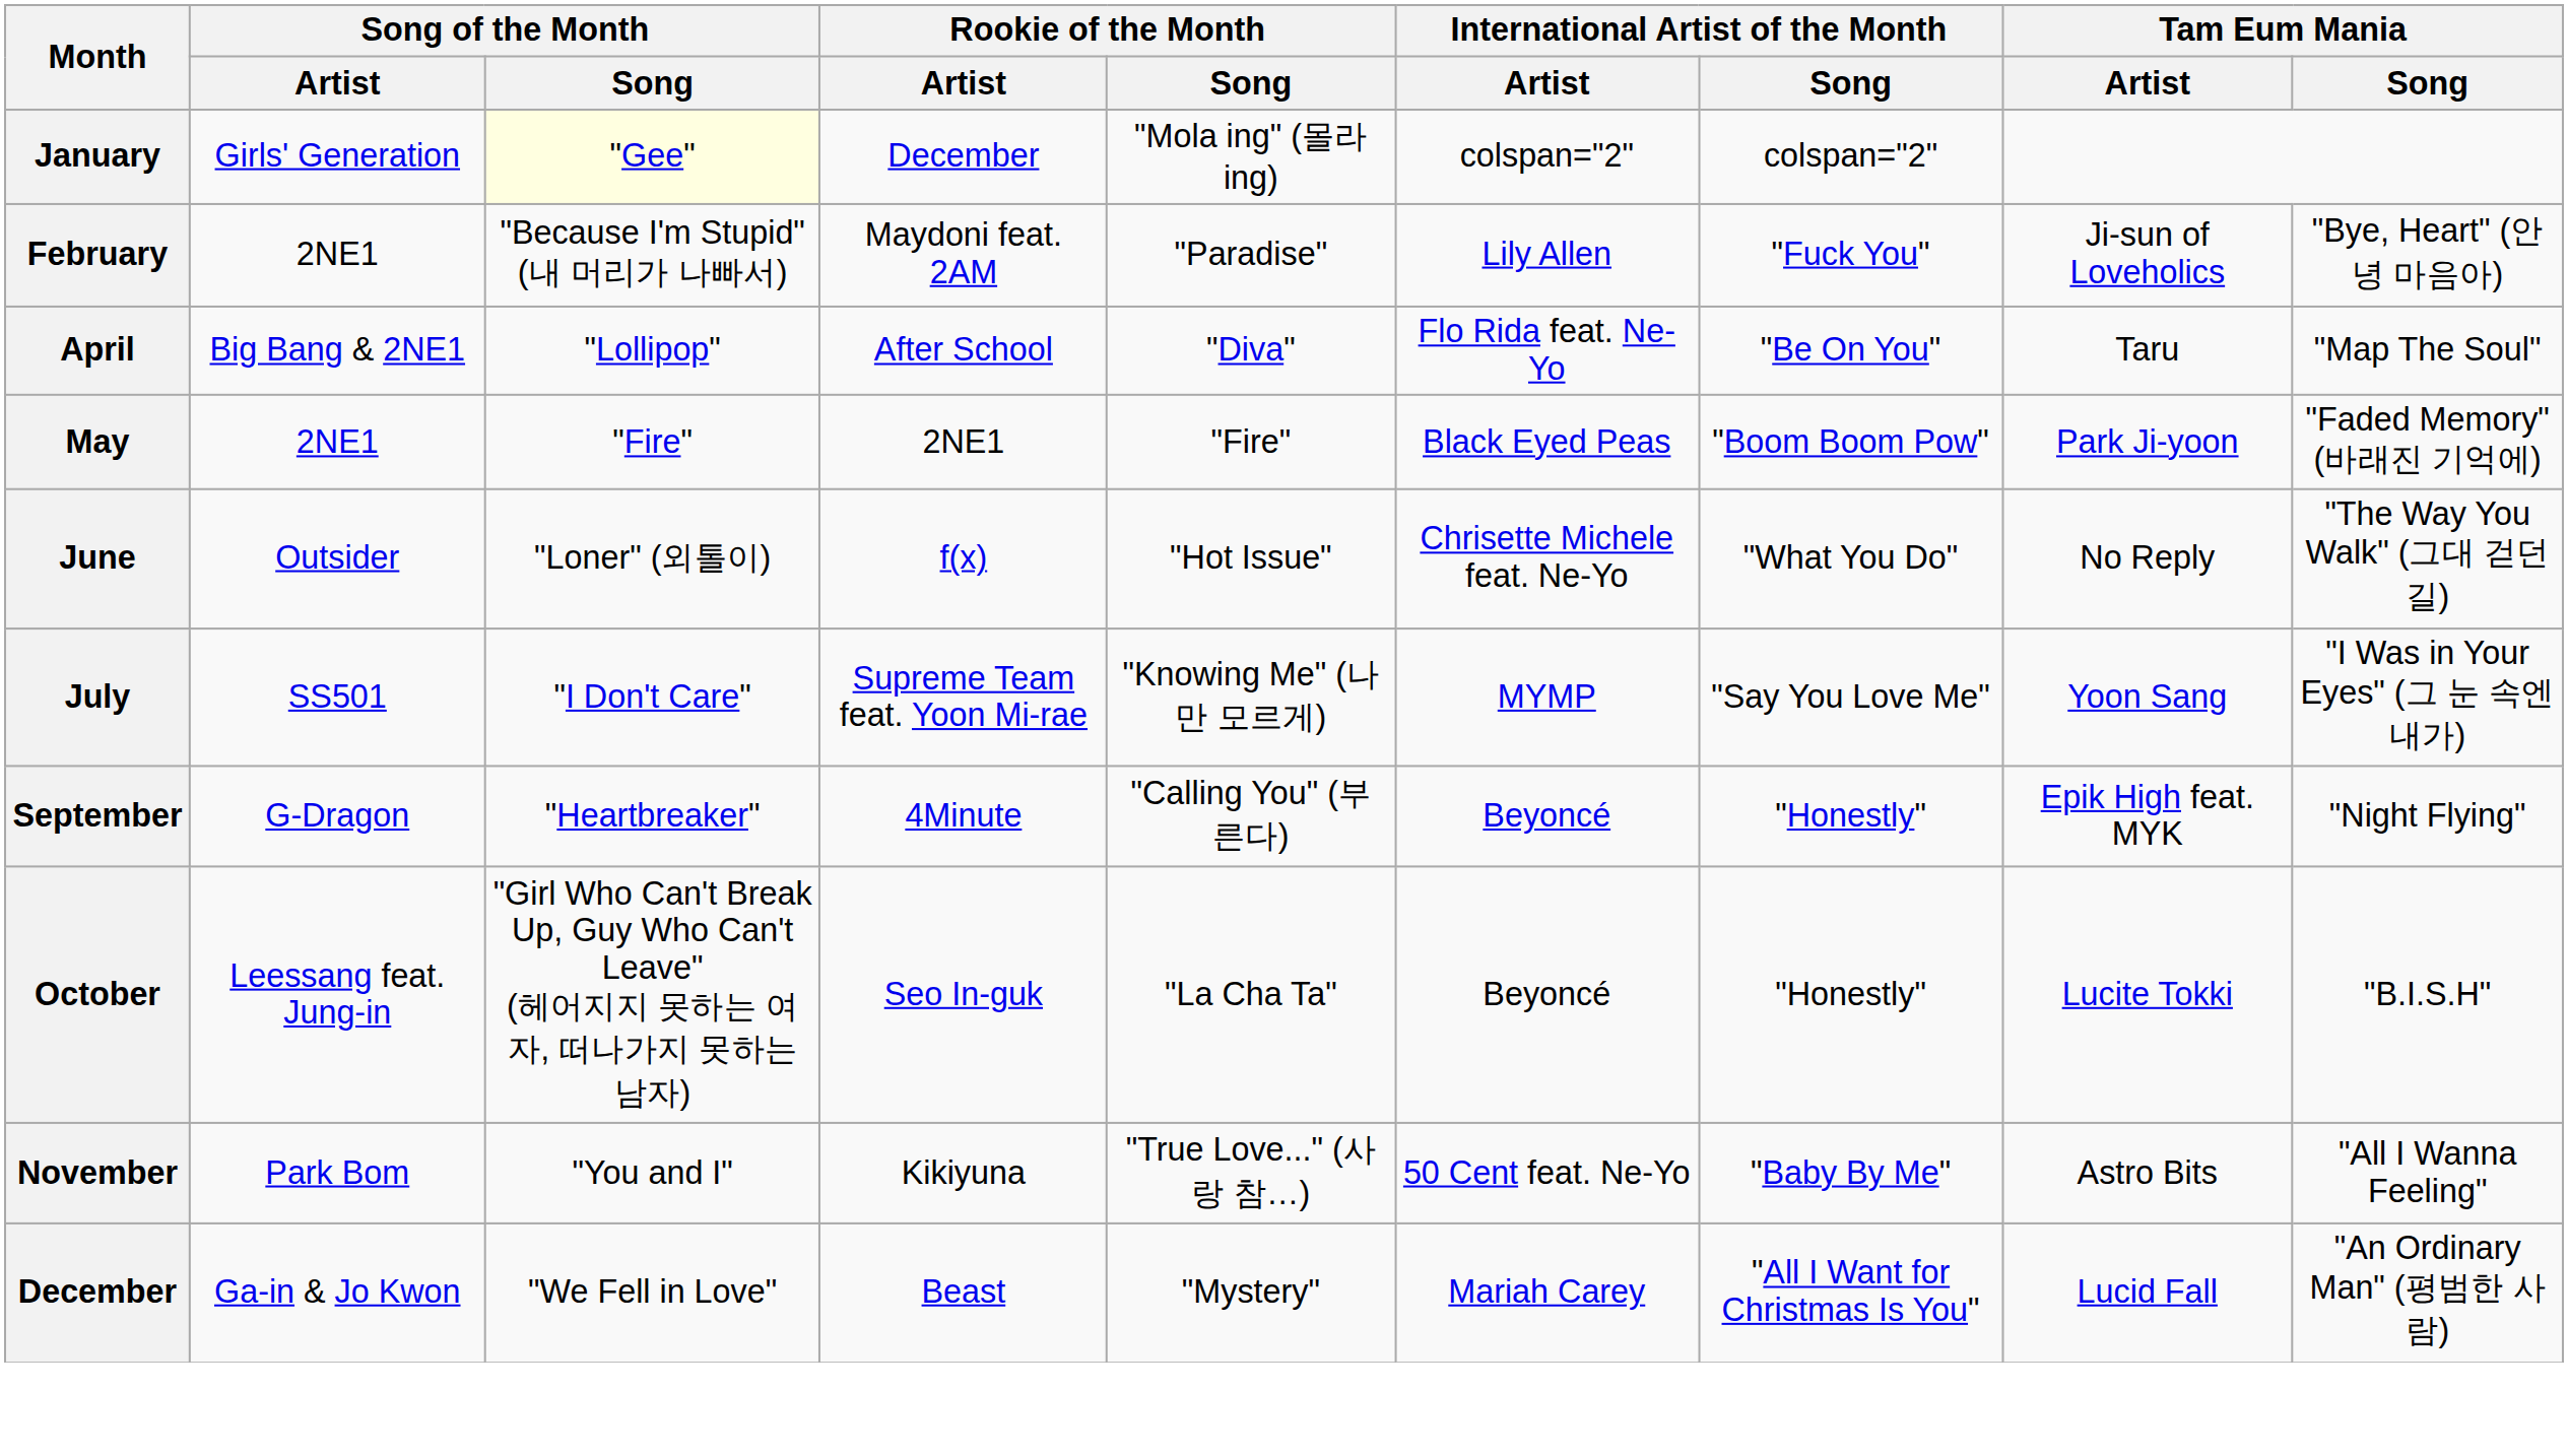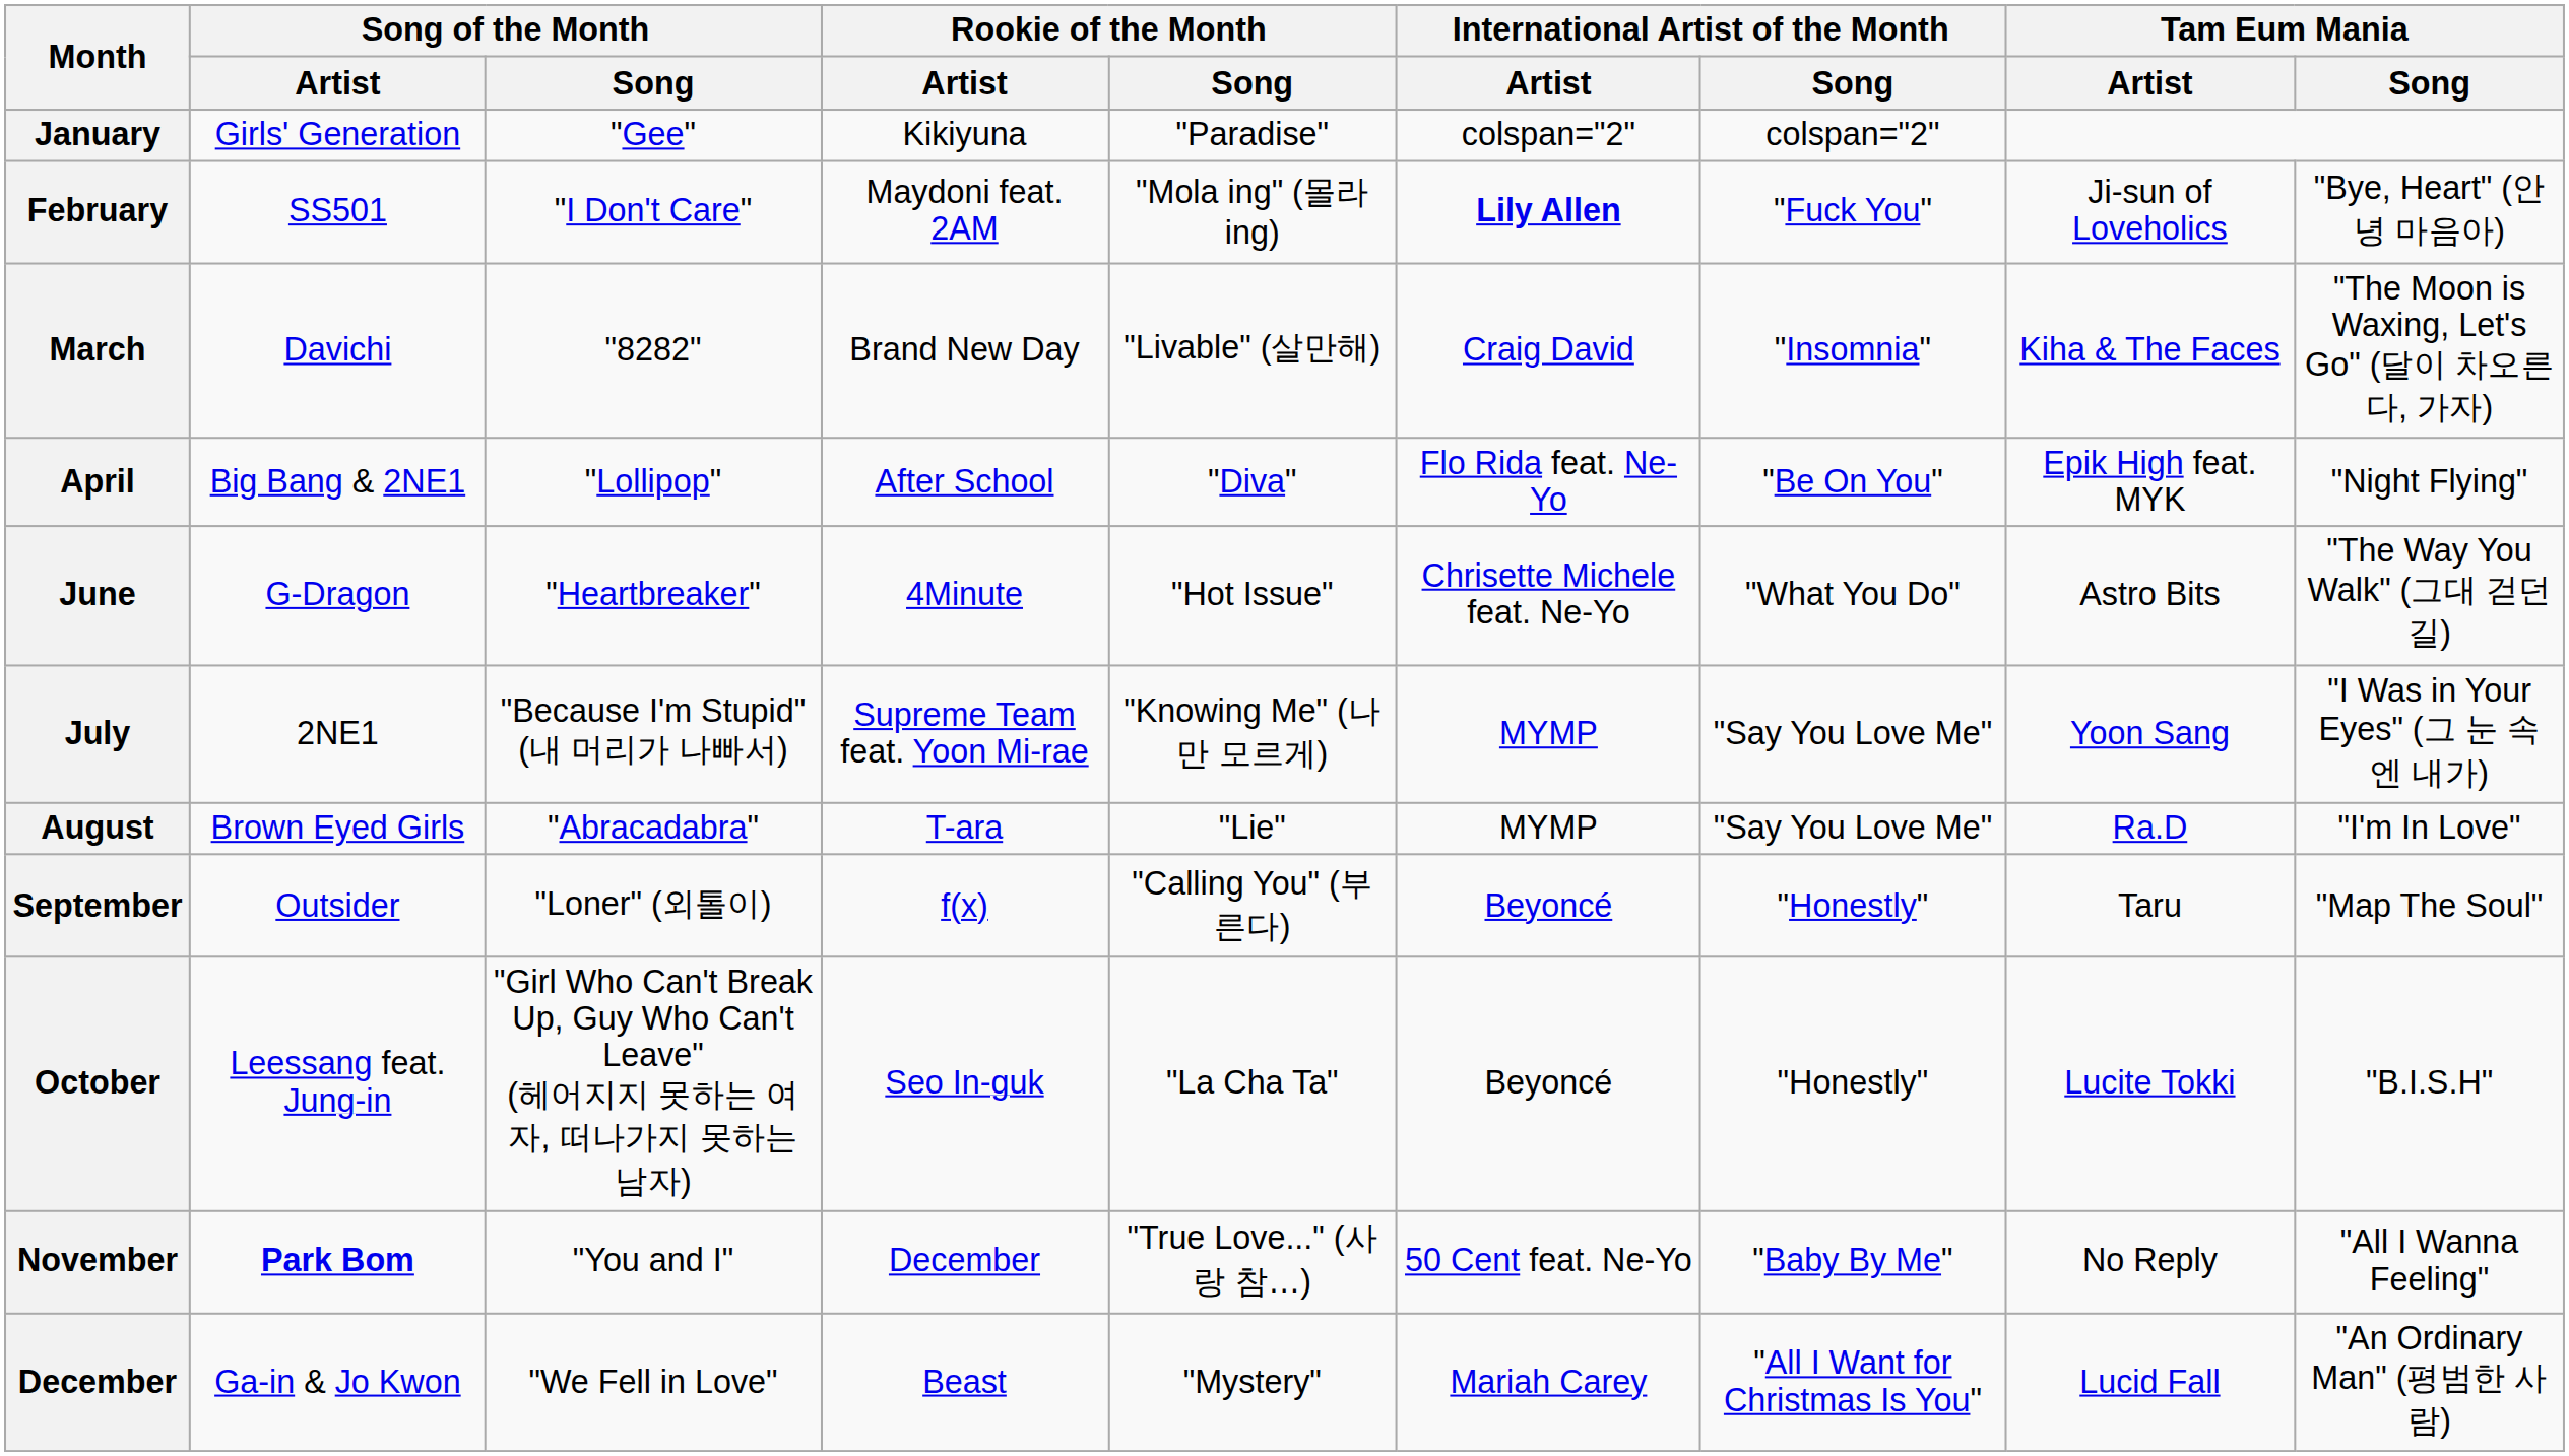January | Song of the Month / Song: lightyellow background -> no background
January | Rookie of the Month / Artist: December -> Kikiyuna
January | Rookie of the Month / Song: "Mola ing" (몰라 ing) -> "Paradise"
February | Song of the Month / Artist: 2NE1 -> SS501
February | Song of the Month / Song: "Because I'm Stupid" (내 머리가 나빠서) -> "I Don't Care"
February | Rookie of the Month / Song: "Paradise" -> "Mola ing" (몰라 ing)
February | International Artist of the Month / Artist: normal -> bold
+ row: March | Davichi | "8282" | Brand New Day | "Livable" (살만해) | Craig David | "Insomnia" | Kiha & The Faces | "The Moon is Waxing, Let's Go" (달이 차오른다, 가자)
April | Tam Eum Mania / Artist: Taru -> Epik High feat. MYK
April | Tam Eum Mania / Song: "Map The Soul" -> "Night Flying"
- row: May | 2NE1 | "Fire" | 2NE1 | "Fire" | Black Eyed Peas | "Boom Boom Pow" | Park Ji-yoon | "Faded Memory" (바래진 기억에)
June | Song of the Month / Artist: Outsider -> G-Dragon
June | Song of the Month / Song: "Loner" (외톨이) -> "Heartbreaker"
June | Rookie of the Month / Artist: f(x) -> 4Minute
June | Tam Eum Mania / Artist: No Reply -> Astro Bits
July | Song of the Month / Artist: SS501 -> 2NE1
July | Song of the Month / Song: "I Don't Care" -> "Because I'm Stupid" (내 머리가 나빠서)
+ row: August | Brown Eyed Girls | "Abracadabra" | T-ara | "Lie" | MYMP | "Say You Love Me" | Ra.D | "I'm In Love"
September | Song of the Month / Artist: G-Dragon -> Outsider
September | Song of the Month / Song: "Heartbreaker" -> "Loner" (외톨이)
September | Rookie of the Month / Artist: 4Minute -> f(x)
September | Tam Eum Mania / Artist: Epik High feat. MYK -> Taru
September | Tam Eum Mania / Song: "Night Flying" -> "Map The Soul"
November | Song of the Month / Artist: normal -> bold
November | Rookie of the Month / Artist: Kikiyuna -> December
November | Tam Eum Mania / Artist: Astro Bits -> No Reply
